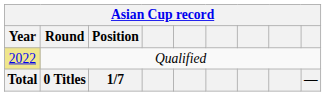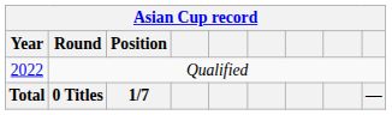Qualified | Asian Cup record / Year: khaki background -> no background
